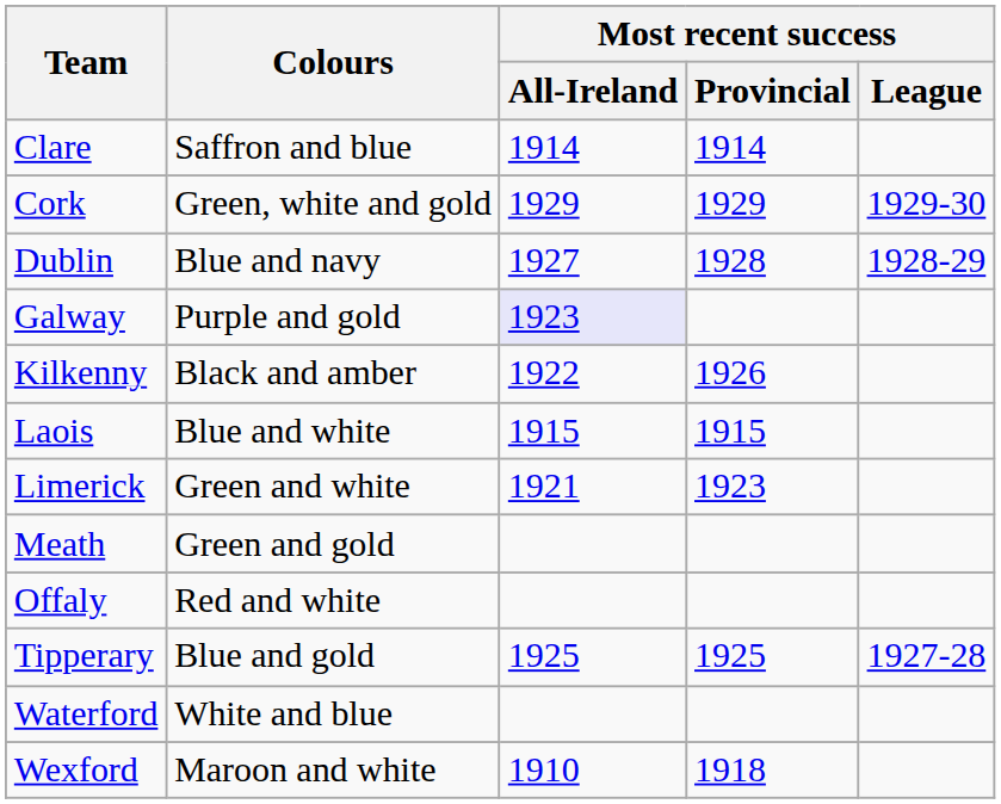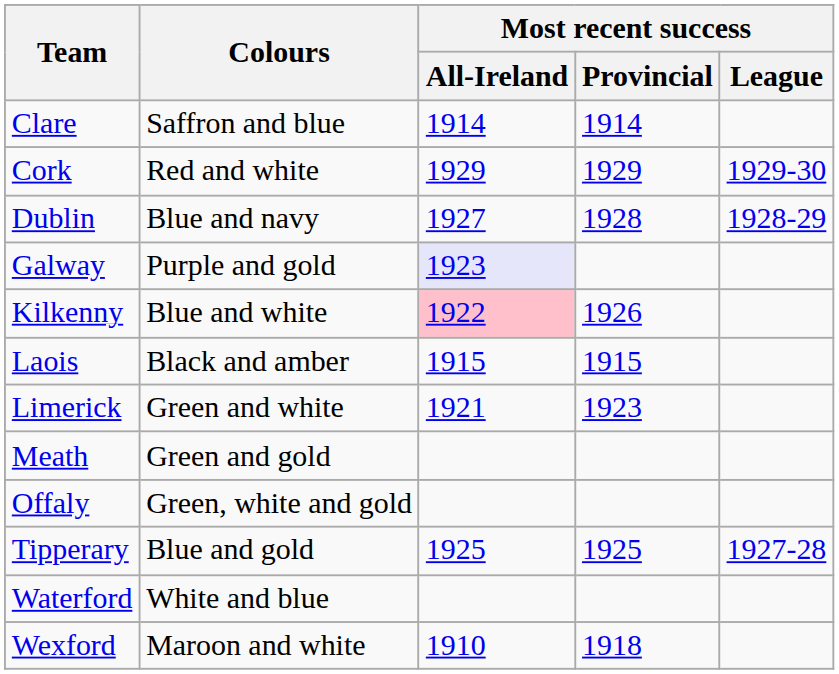Cork | Colours: Green, white and gold -> Red and white
Kilkenny | Colours: Black and amber -> Blue and white
Kilkenny | Most recent success / All-Ireland: no background -> pink background
Laois | Colours: Blue and white -> Black and amber
Offaly | Colours: Red and white -> Green, white and gold
